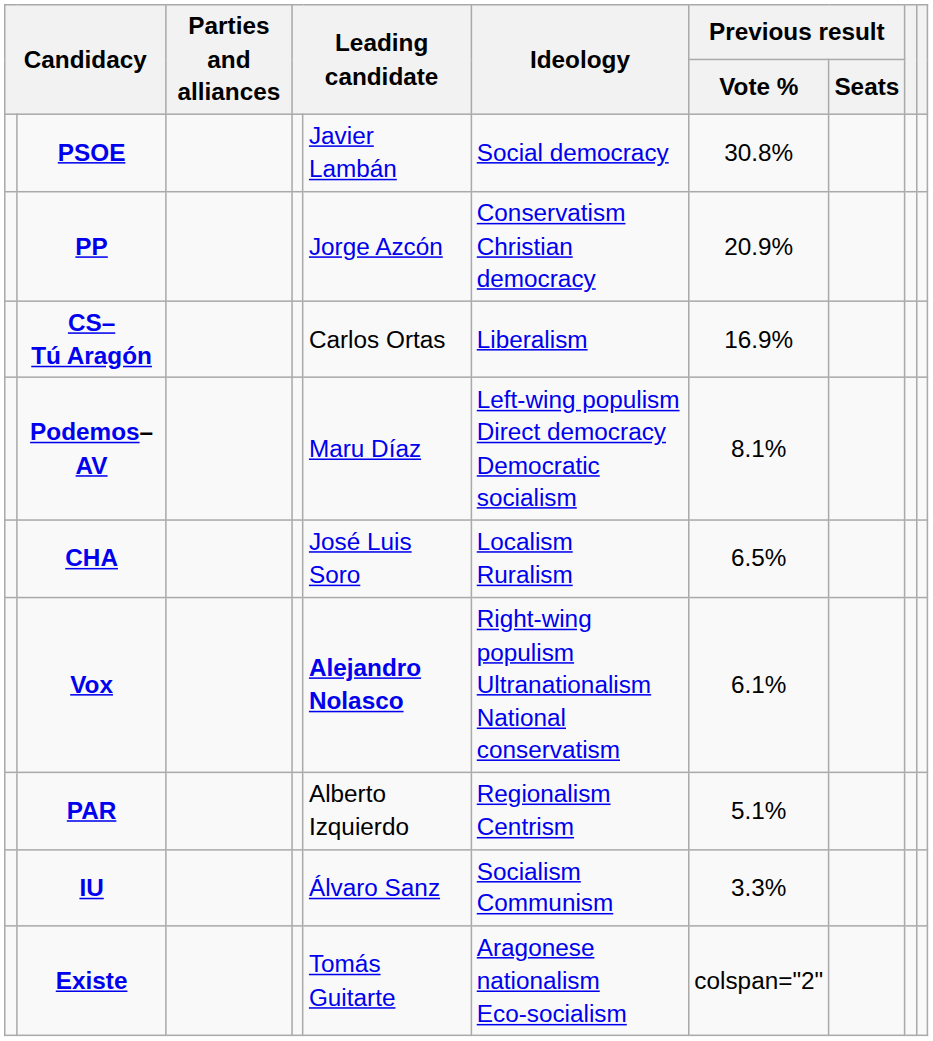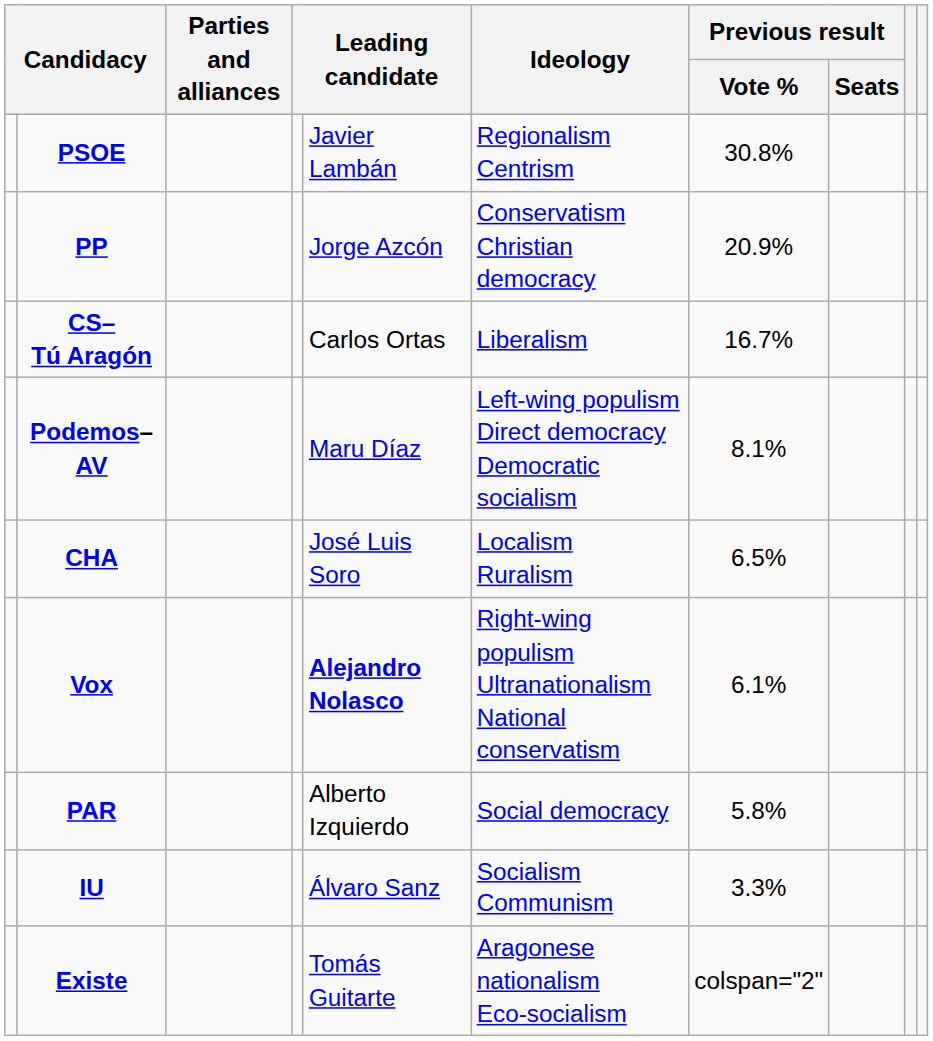PSOE | Ideology: Social democracy -> Regionalism Centrism
CS– Tú Aragón | Previous result / Vote %: 16.9% -> 16.7%
PAR | Ideology: Regionalism Centrism -> Social democracy
PAR | Previous result / Vote %: 5.1% -> 5.8%
